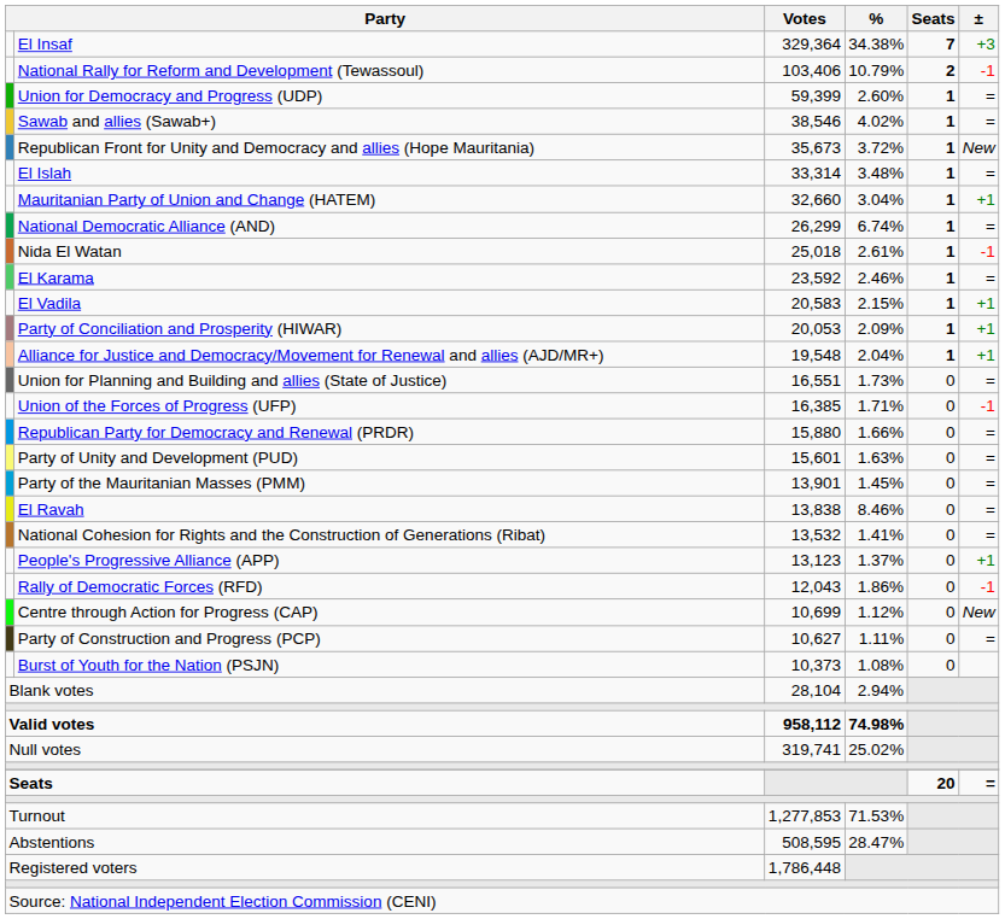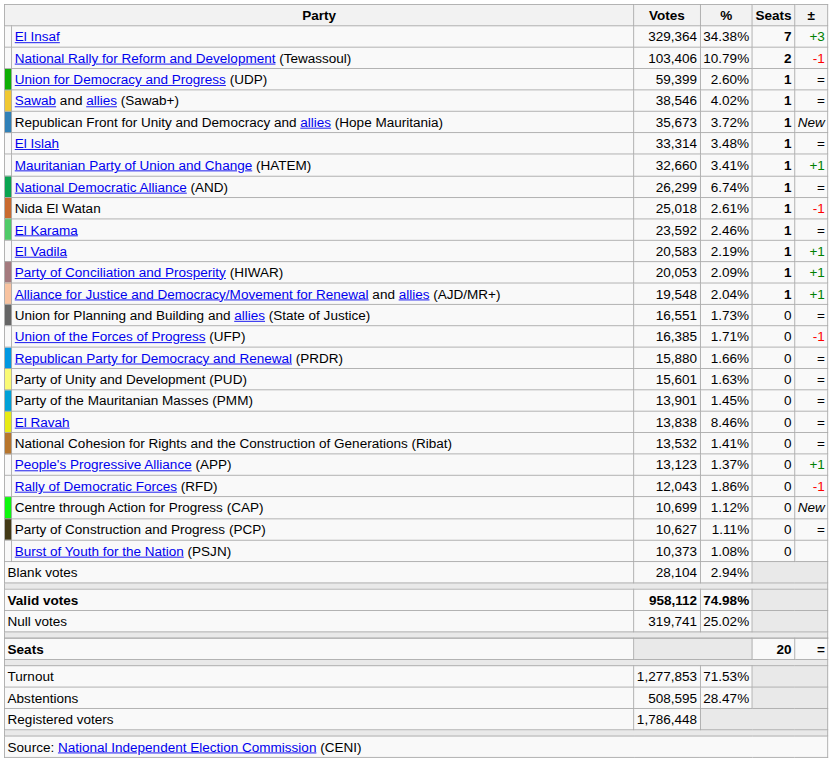Mauritanian Party of Union and Change (HATEM) | %: 3.04% -> 3.41%
El Vadila | %: 2.15% -> 2.19%
